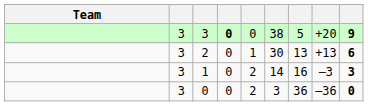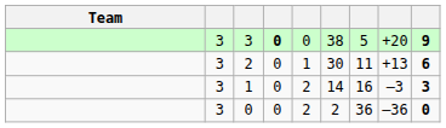row 3 | column 7: 13 -> 11
row 5 | column 6: 3 -> 2
